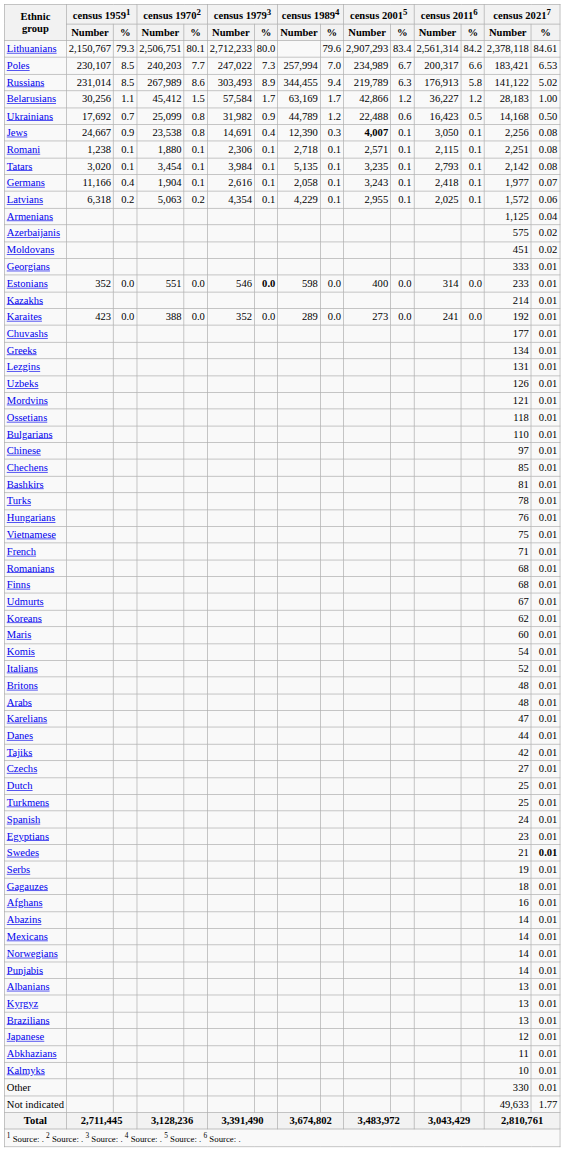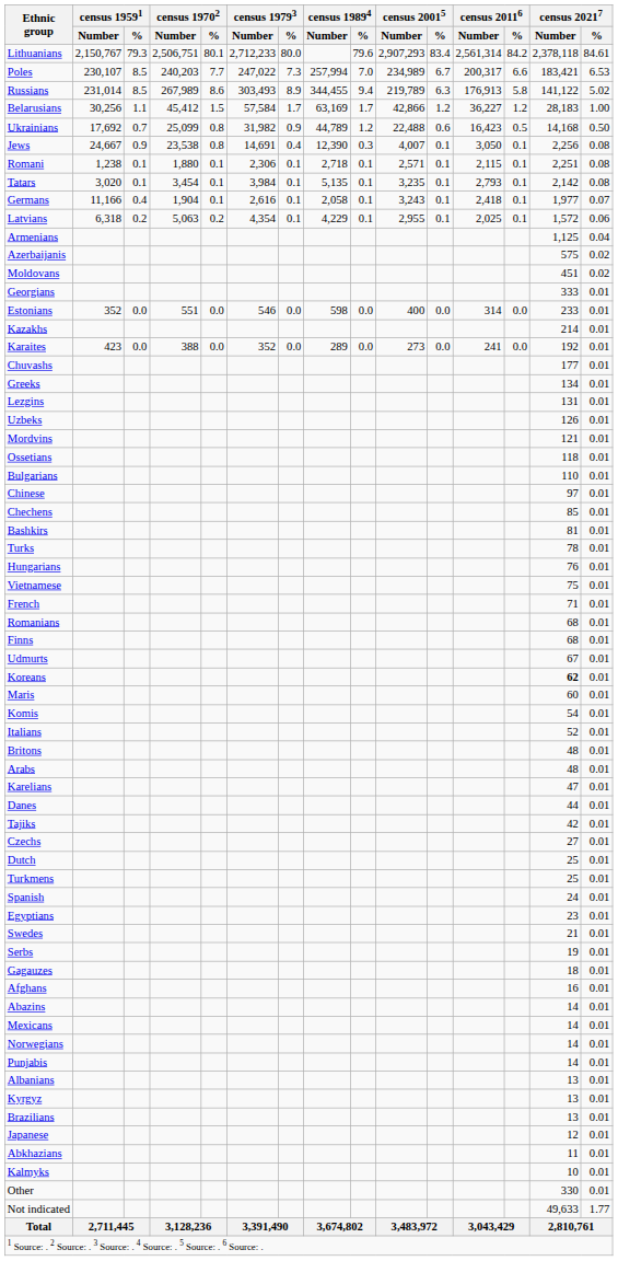Jews | census 20015 / Number: bold -> normal
Estonians | census 19793 / %: bold -> normal
Koreans | census 20217 / Number: normal -> bold
Swedes | census 20217 / %: bold -> normal
